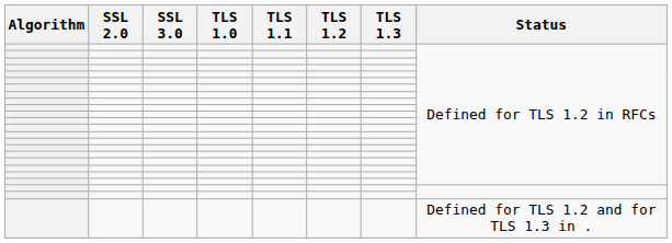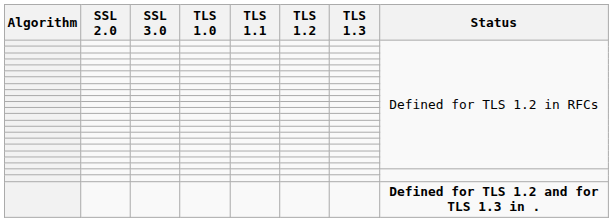row 25 | Status: normal -> bold
